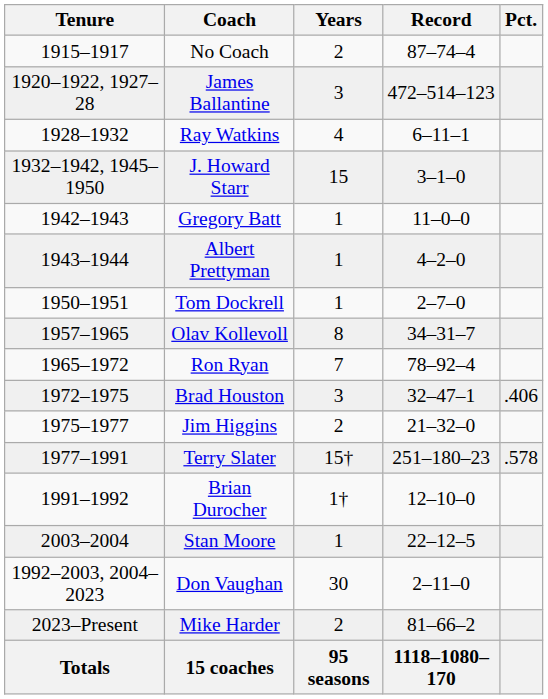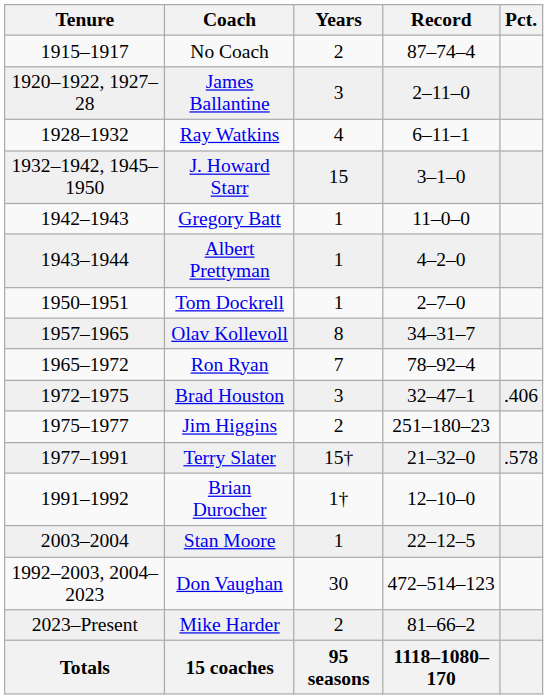James Ballantine | Record: 472–514–123 -> 2–11–0
Jim Higgins | Record: 21–32–0 -> 251–180–23
Terry Slater | Record: 251–180–23 -> 21–32–0
Don Vaughan | Record: 2–11–0 -> 472–514–123
